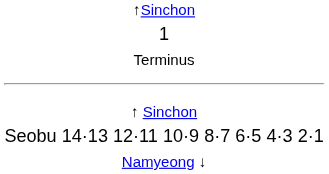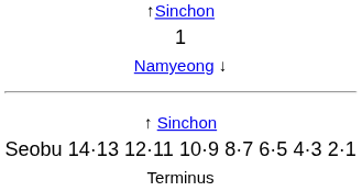row 3 | column 1: Terminus -> Namyeong ↓
row 6 | column 1: Namyeong ↓ -> Terminus
